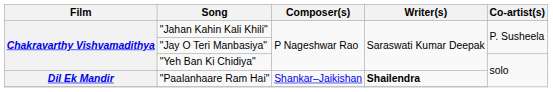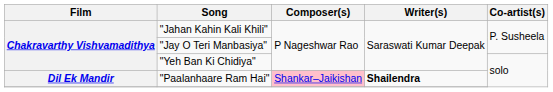"Paalanhaare Ram Hai" | Composer(s): no background -> pink background
